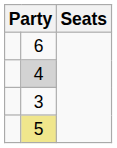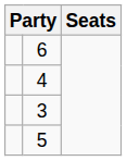4 | column 2: lightgrey background -> no background
5 | column 2: khaki background -> no background
